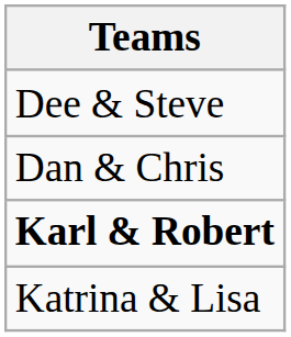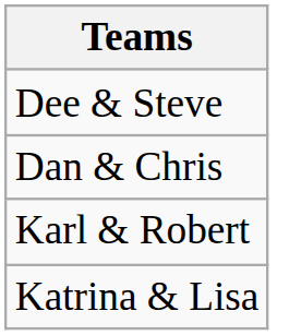row 4 | column 1: bold -> normal
